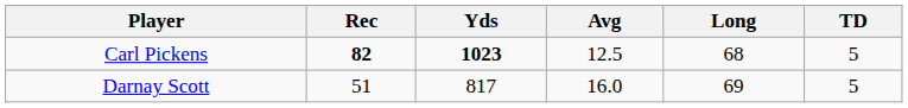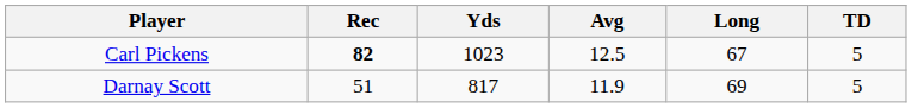Carl Pickens | Yds: bold -> normal
Carl Pickens | Long: 68 -> 67
Darnay Scott | Avg: 16.0 -> 11.9
